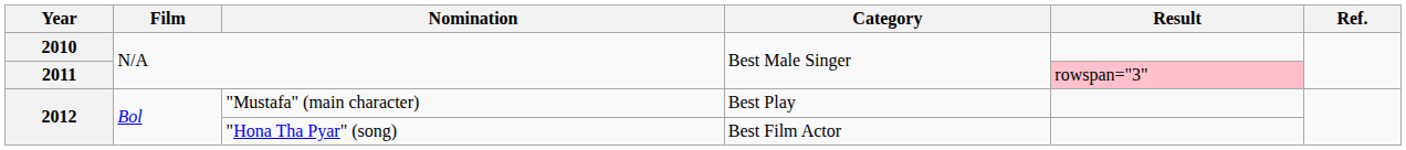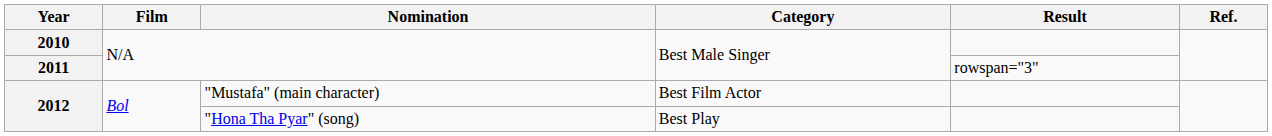2011 | Result: pink background -> no background
2012 / "Mustafa" (main character) | Category: Best Play -> Best Film Actor
2012 / "Hona Tha Pyar" (song) | Category: Best Film Actor -> Best Play
